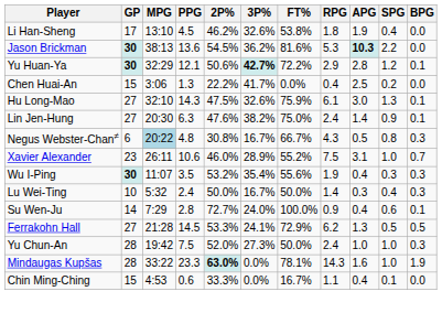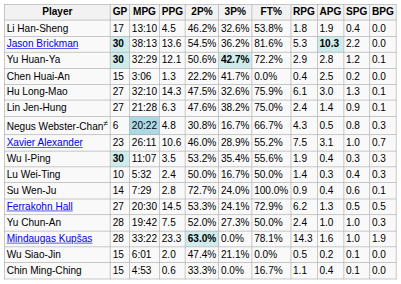Lin Jen-Hung | MPG: 20:30 -> 21:28
Ferrakohn Hall | MPG: 21:28 -> 20:30
+ row: Wu Siao-Jin | 15 | 6:01 | 2.0 | 47.4% | 21.1% | 0.0% | 0.5 | 0.2 | 0.1 | 0.0
